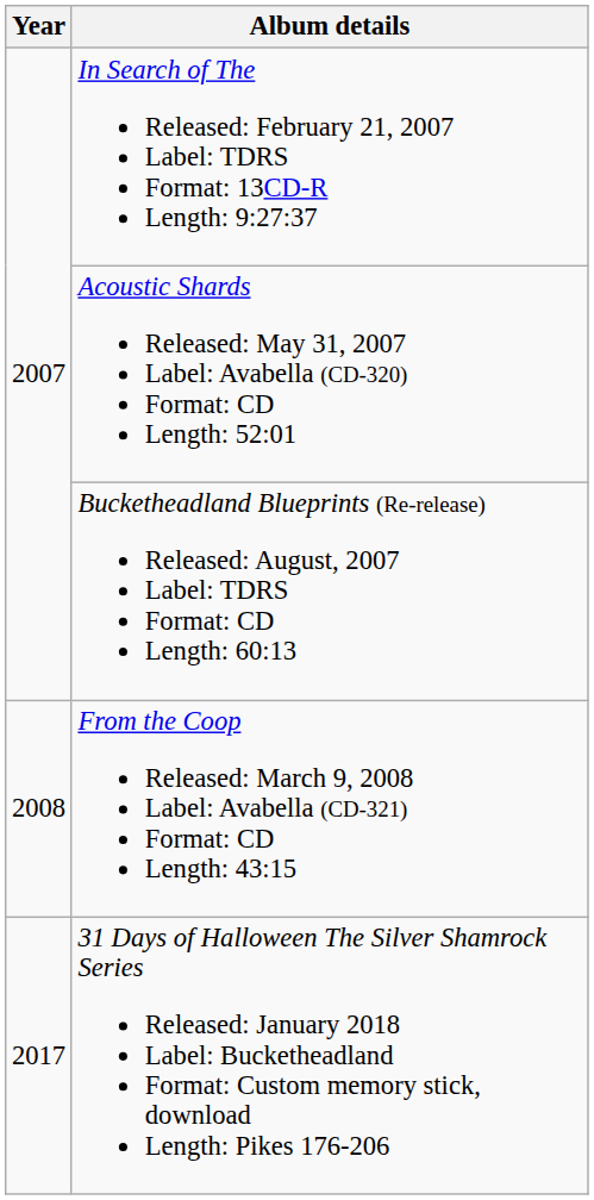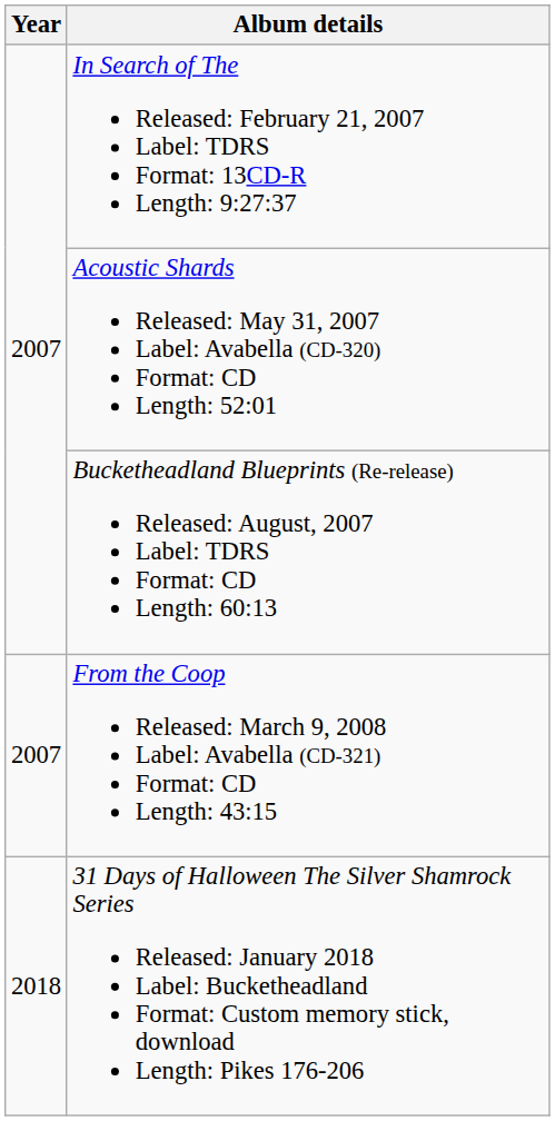row 5 | Year: 2008 -> 2007
row 6 | Year: 2017 -> 2018
